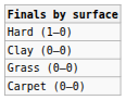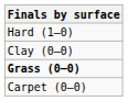row 4 | column 1: normal -> bold
